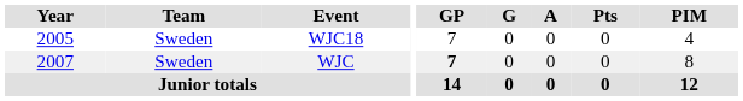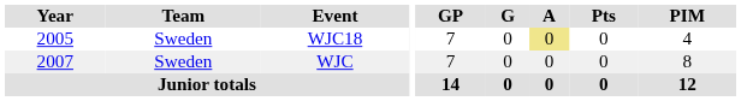WJC18 | A: no background -> khaki background
WJC | GP: bold -> normal
